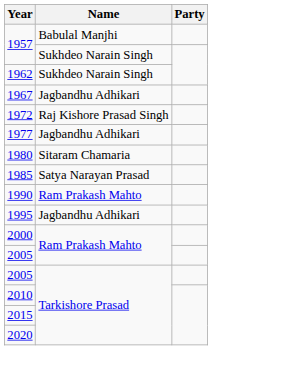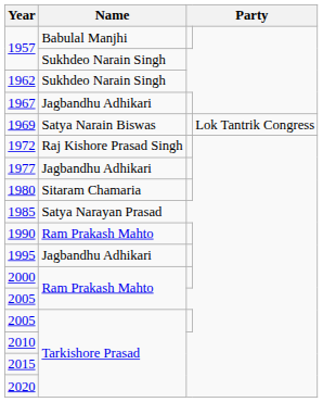+ row: 1969 | Satya Narain Biswas | Lok Tantrik Congress
